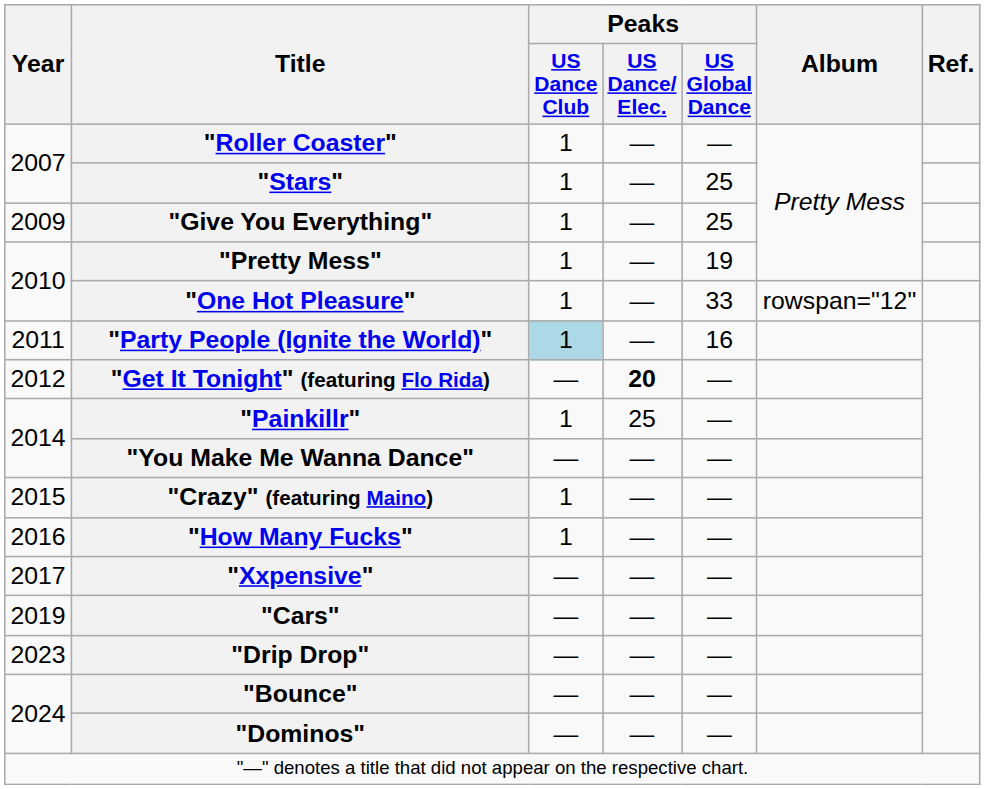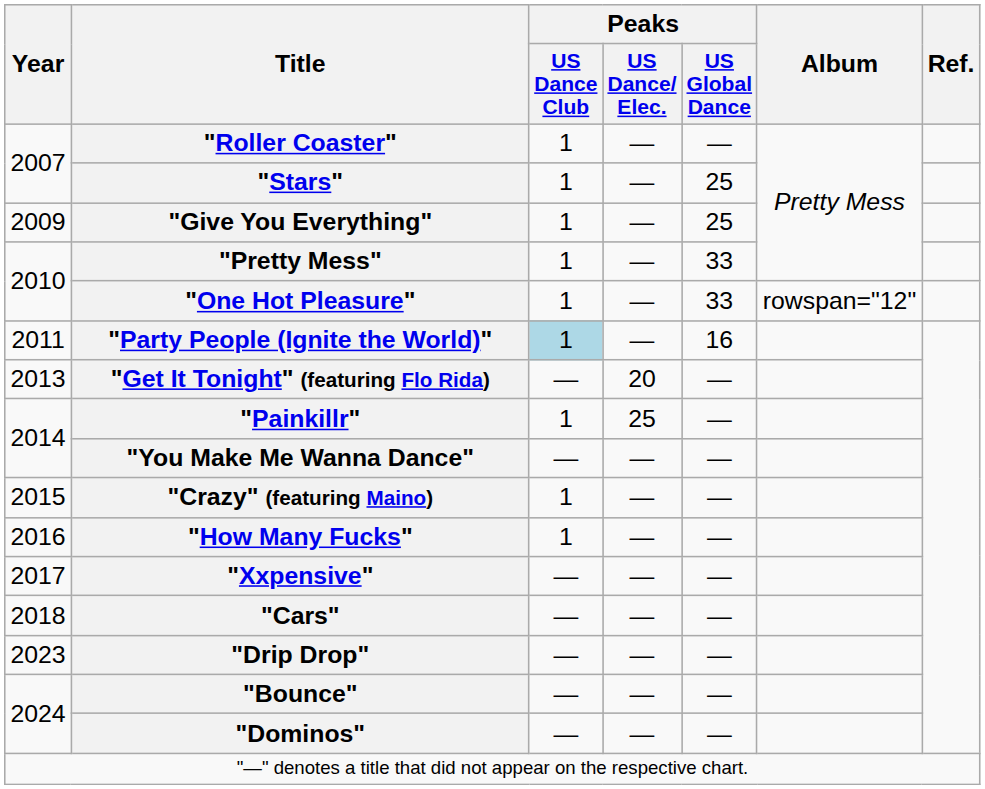"Pretty Mess" | Peaks / US Global Dance: 19 -> 33
"Get It Tonight" (featuring Flo Rida) | Year: 2012 -> 2013
"Get It Tonight" (featuring Flo Rida) | Peaks / US Dance/ Elec.: bold -> normal
"Cars" | Year: 2019 -> 2018
